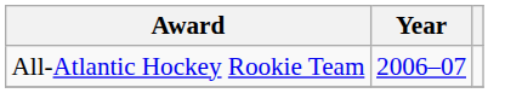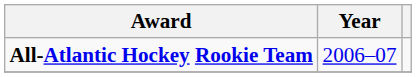row 2 | Award: normal -> bold
